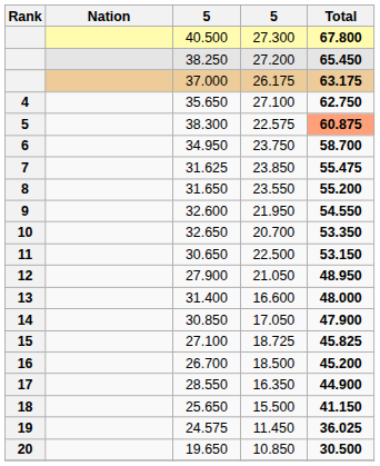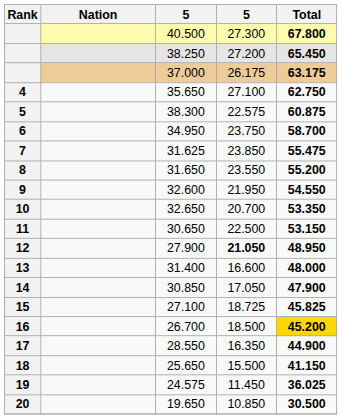38.300 | Total: lightsalmon background -> no background
27.900 | column 4: normal -> bold
26.700 | Total: no background -> gold background
